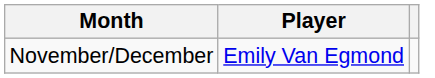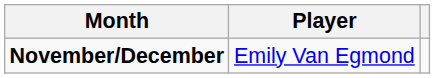November/December | Month: normal -> bold
